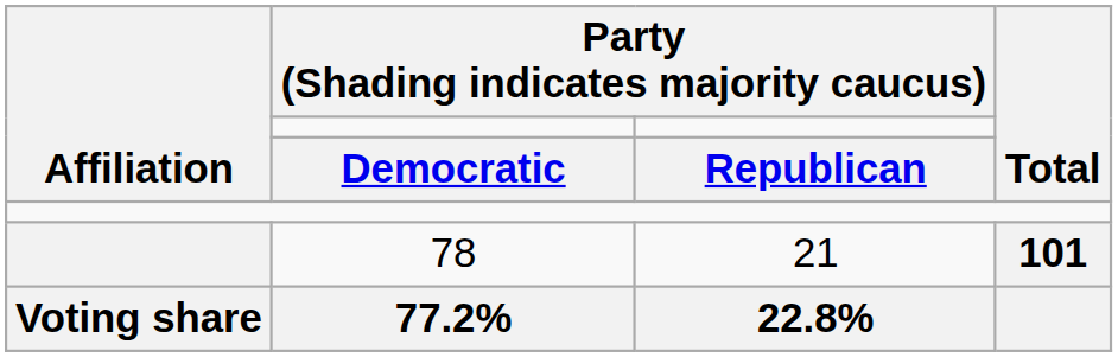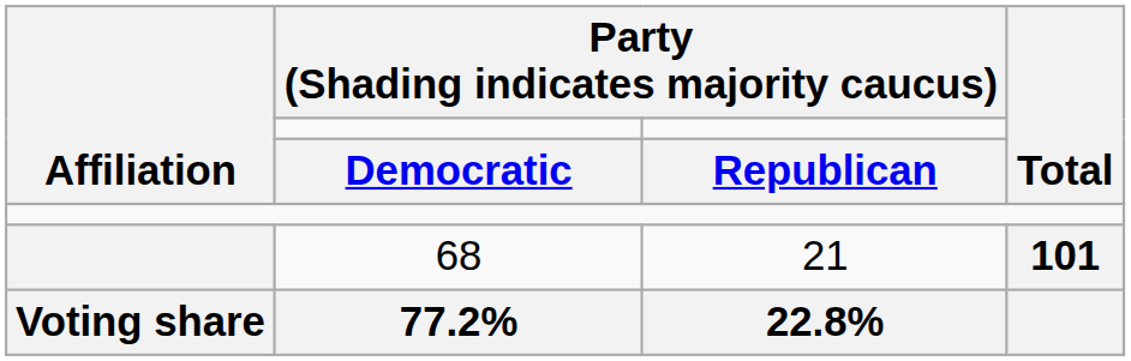101 | column 2: 78 -> 68
